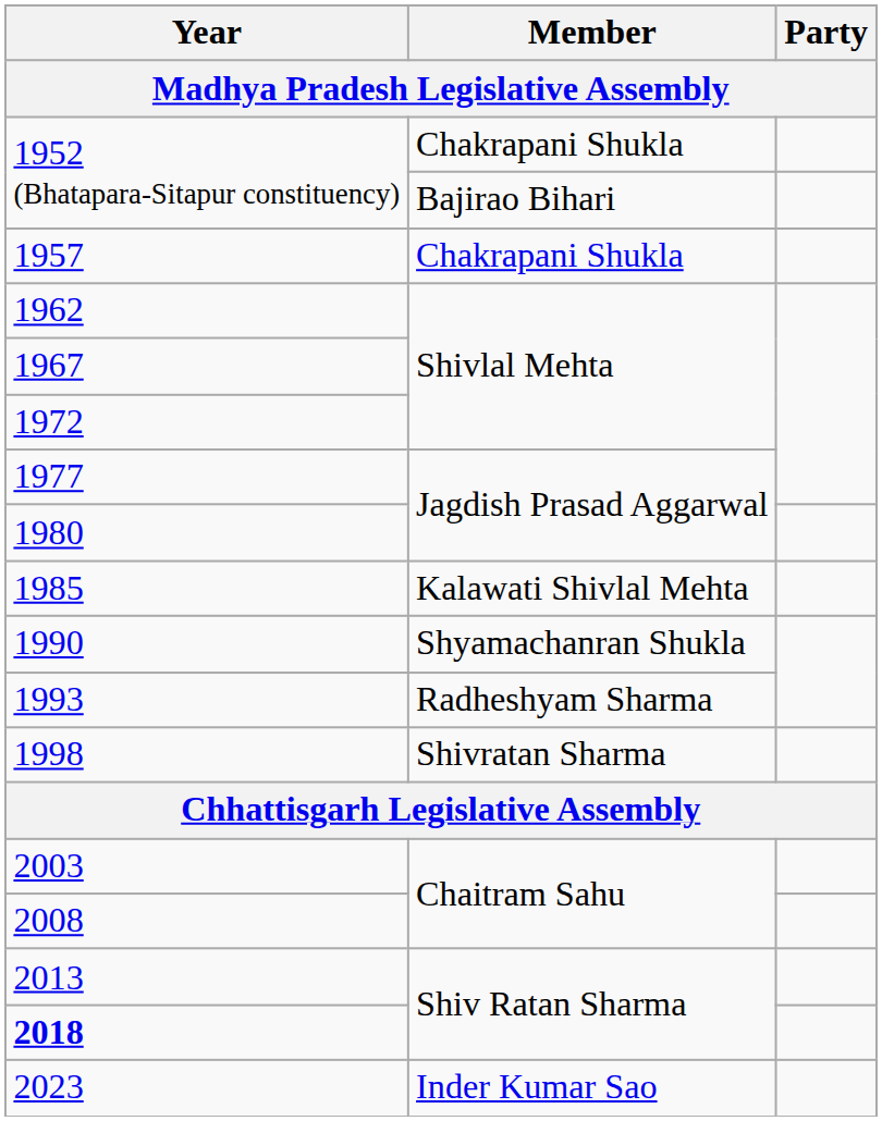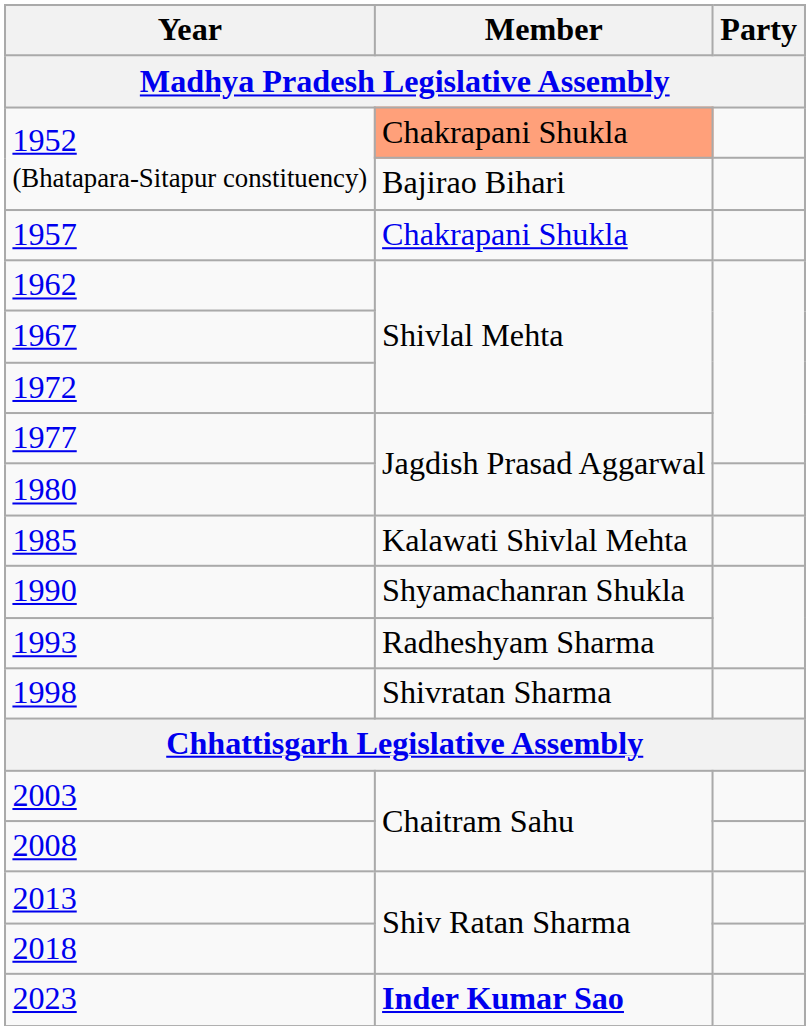1952 (Bhatapara-Sitapur constituency) / Chakrapani Shukla | Member: no background -> lightsalmon background
2018 | Year: bold -> normal
2023 | Member: normal -> bold
